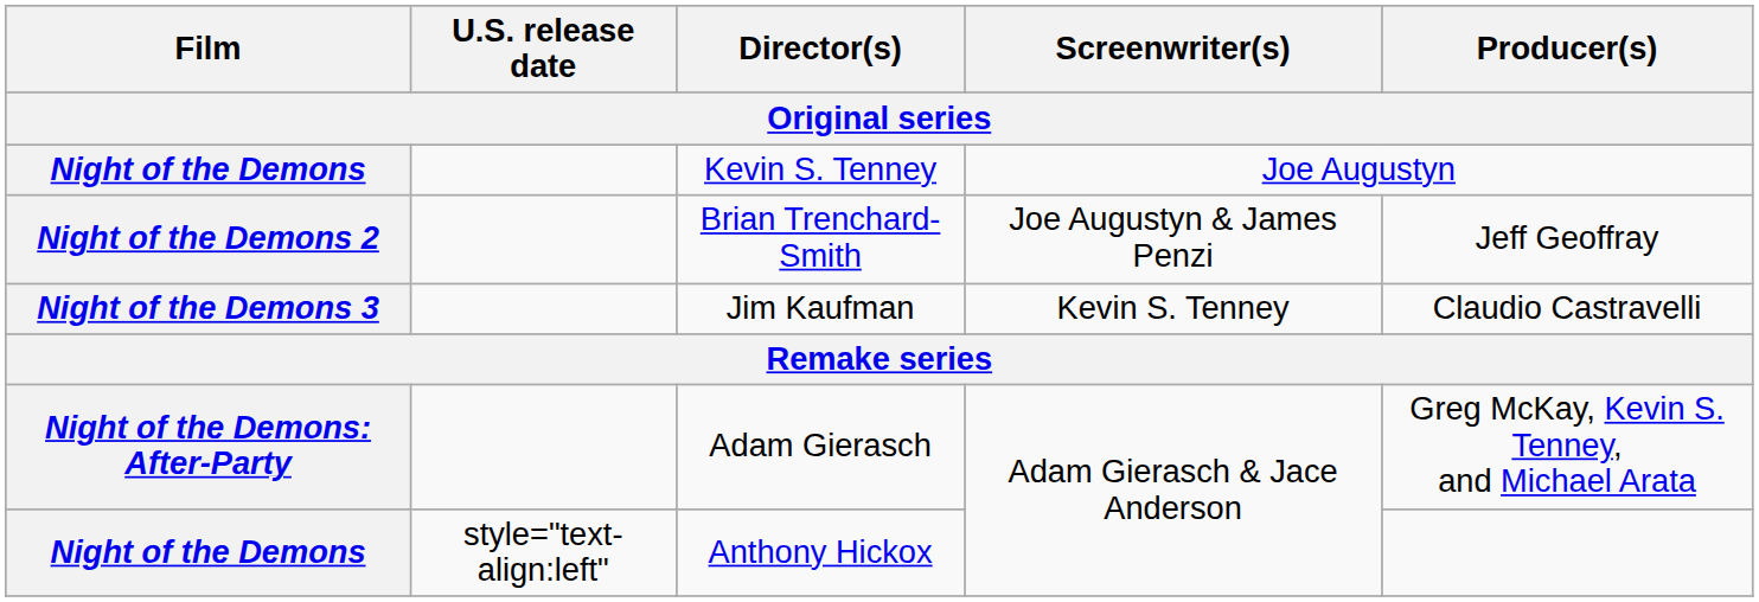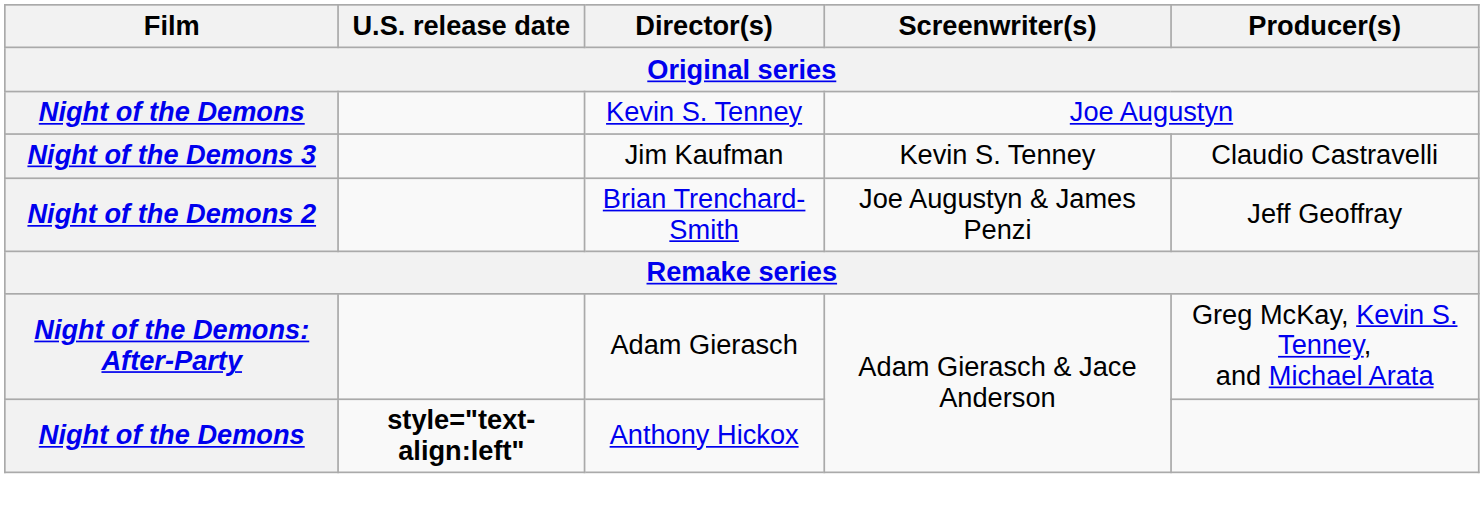rows swapped: Brian Trenchard-Smith <-> Jim Kaufman
Anthony Hickox | U.S. release date: normal -> bold
